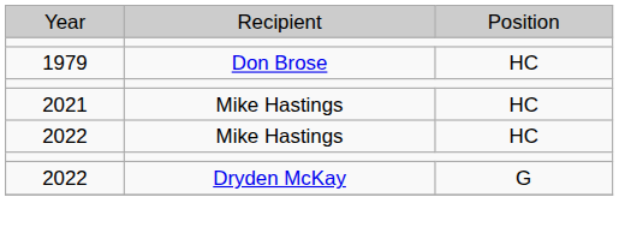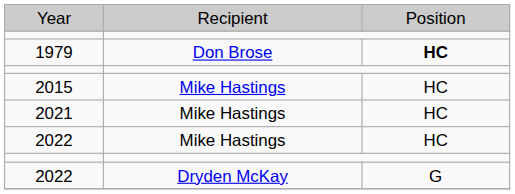1979 | column 3: normal -> bold
+ row: 2015 | Mike Hastings | HC
